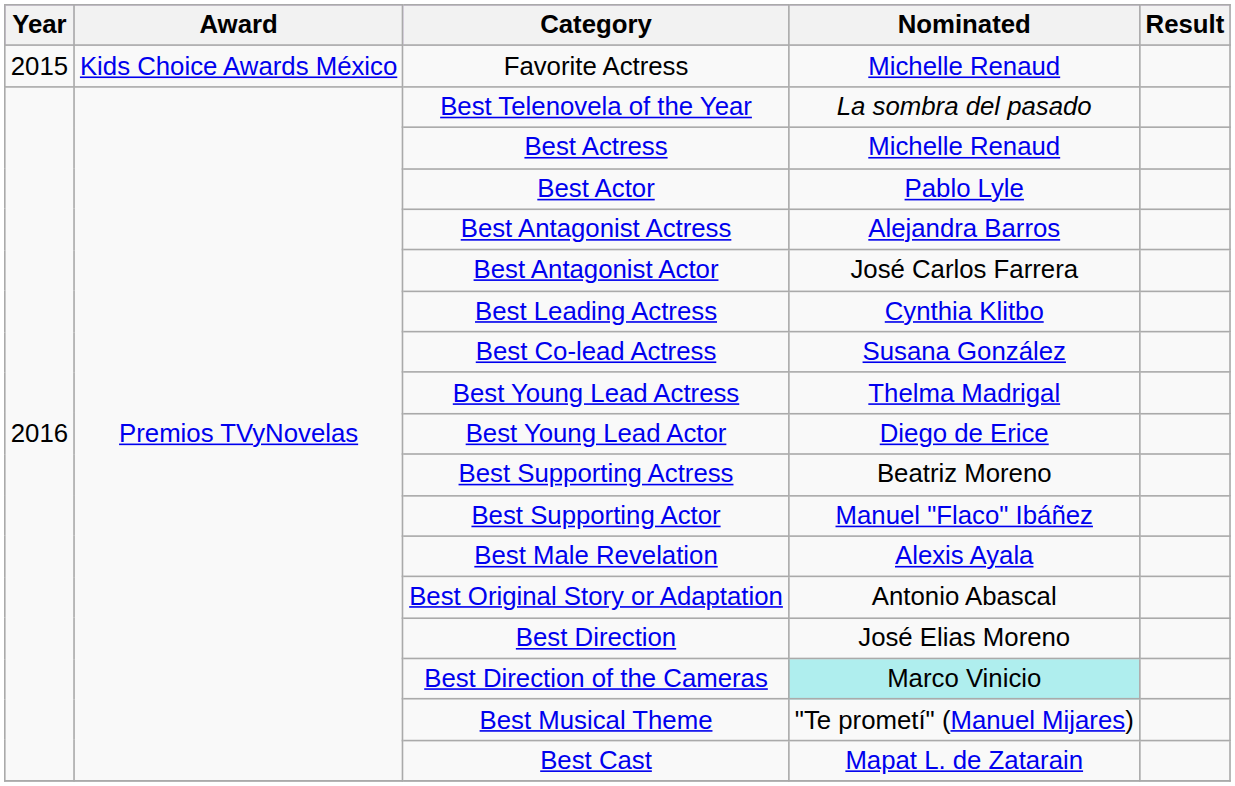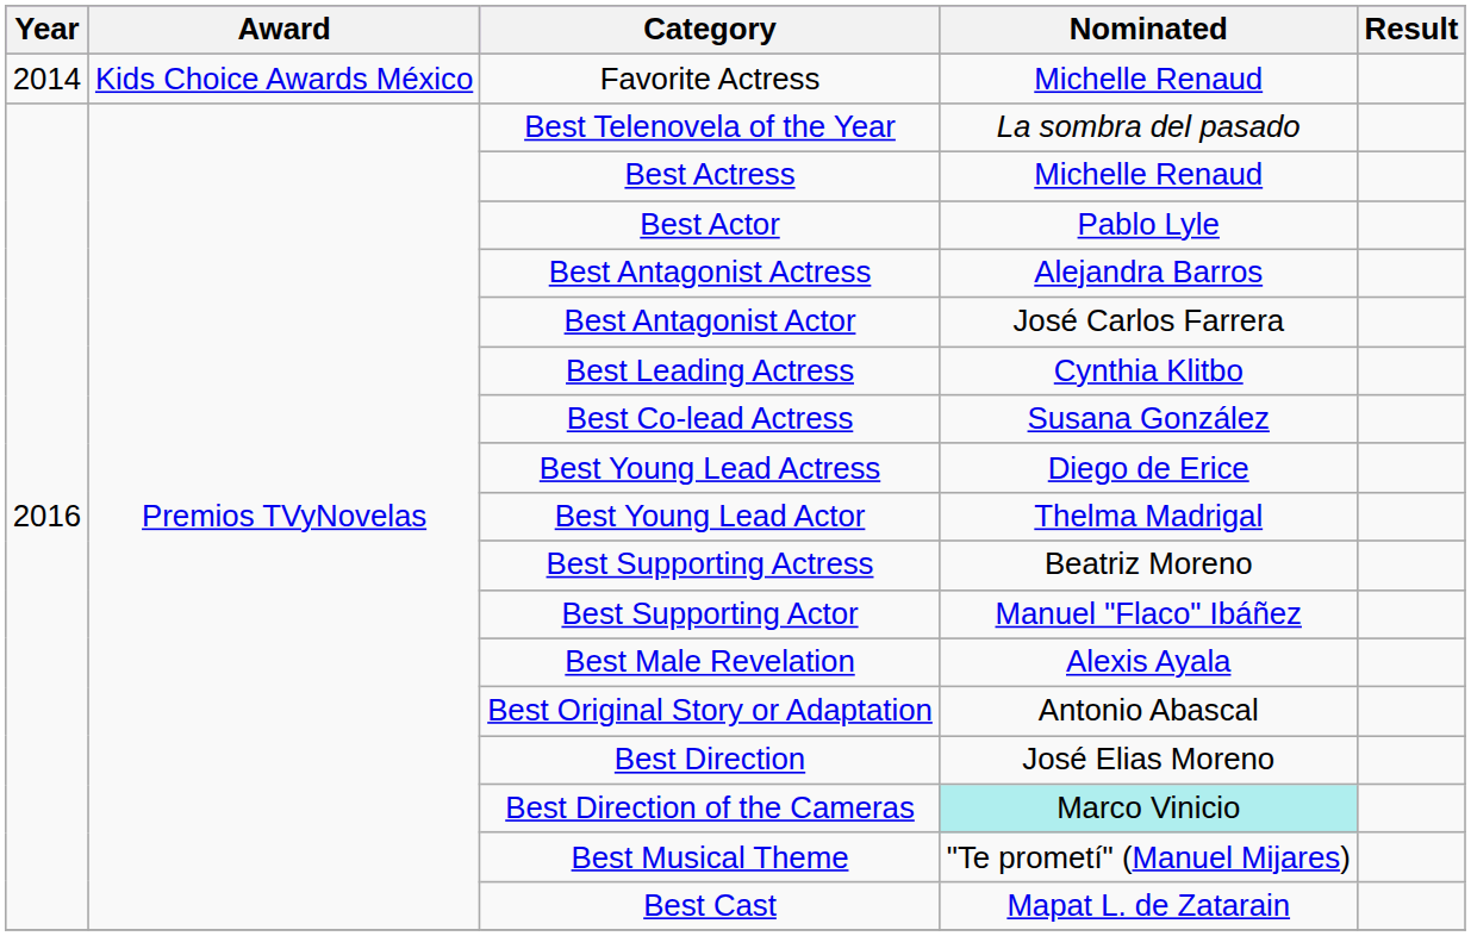Favorite Actress | Year: 2015 -> 2014
Best Young Lead Actress | Nominated: Thelma Madrigal -> Diego de Erice
Best Young Lead Actor | Nominated: Diego de Erice -> Thelma Madrigal
